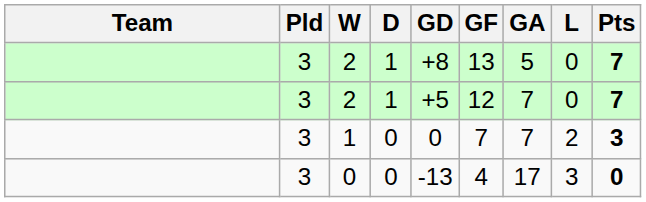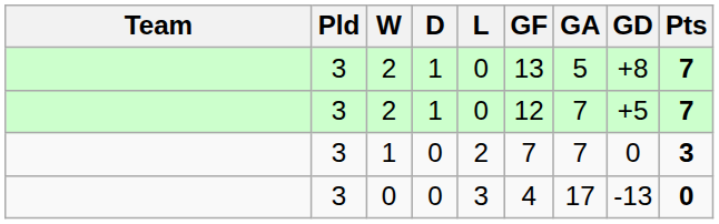columns swapped: L <-> GD
